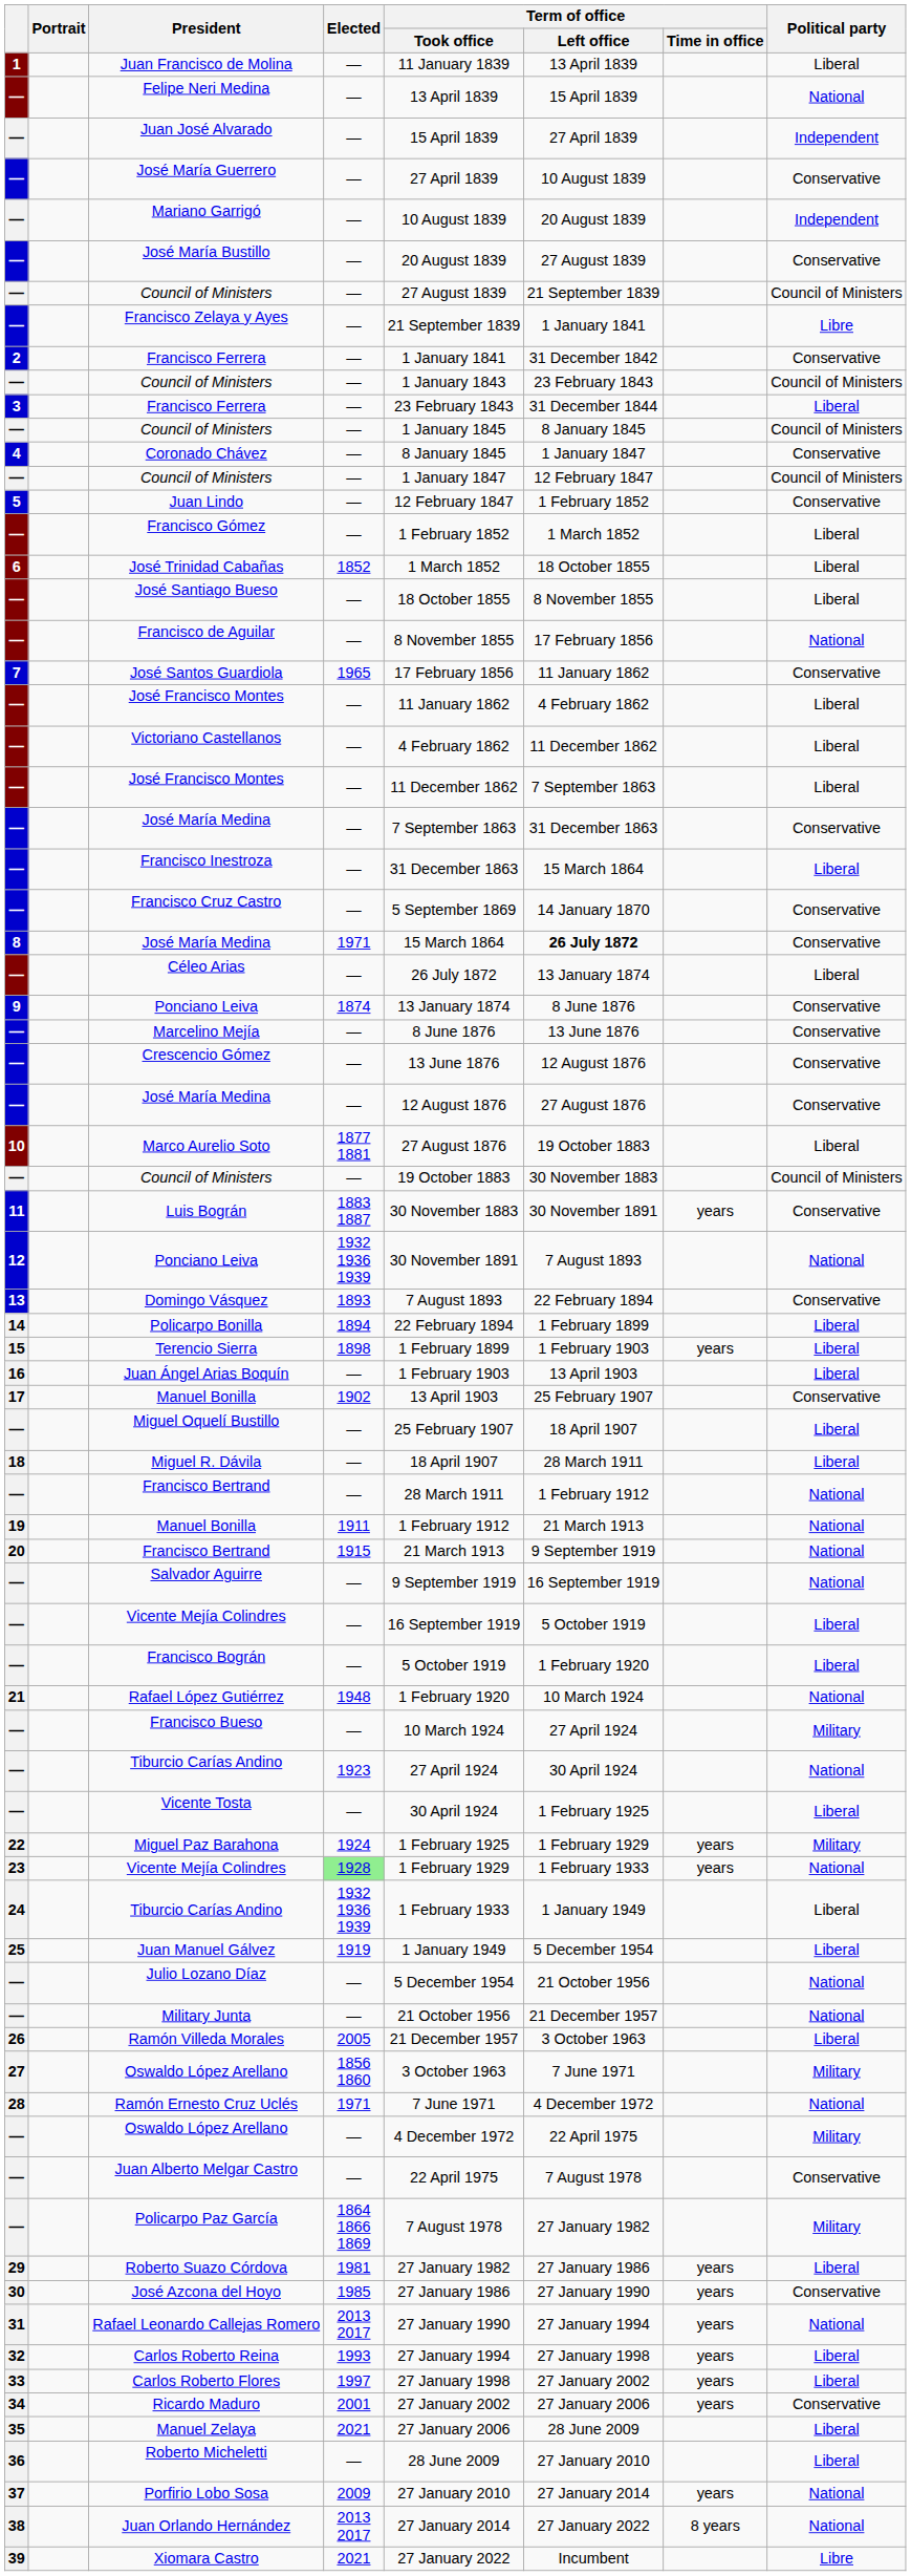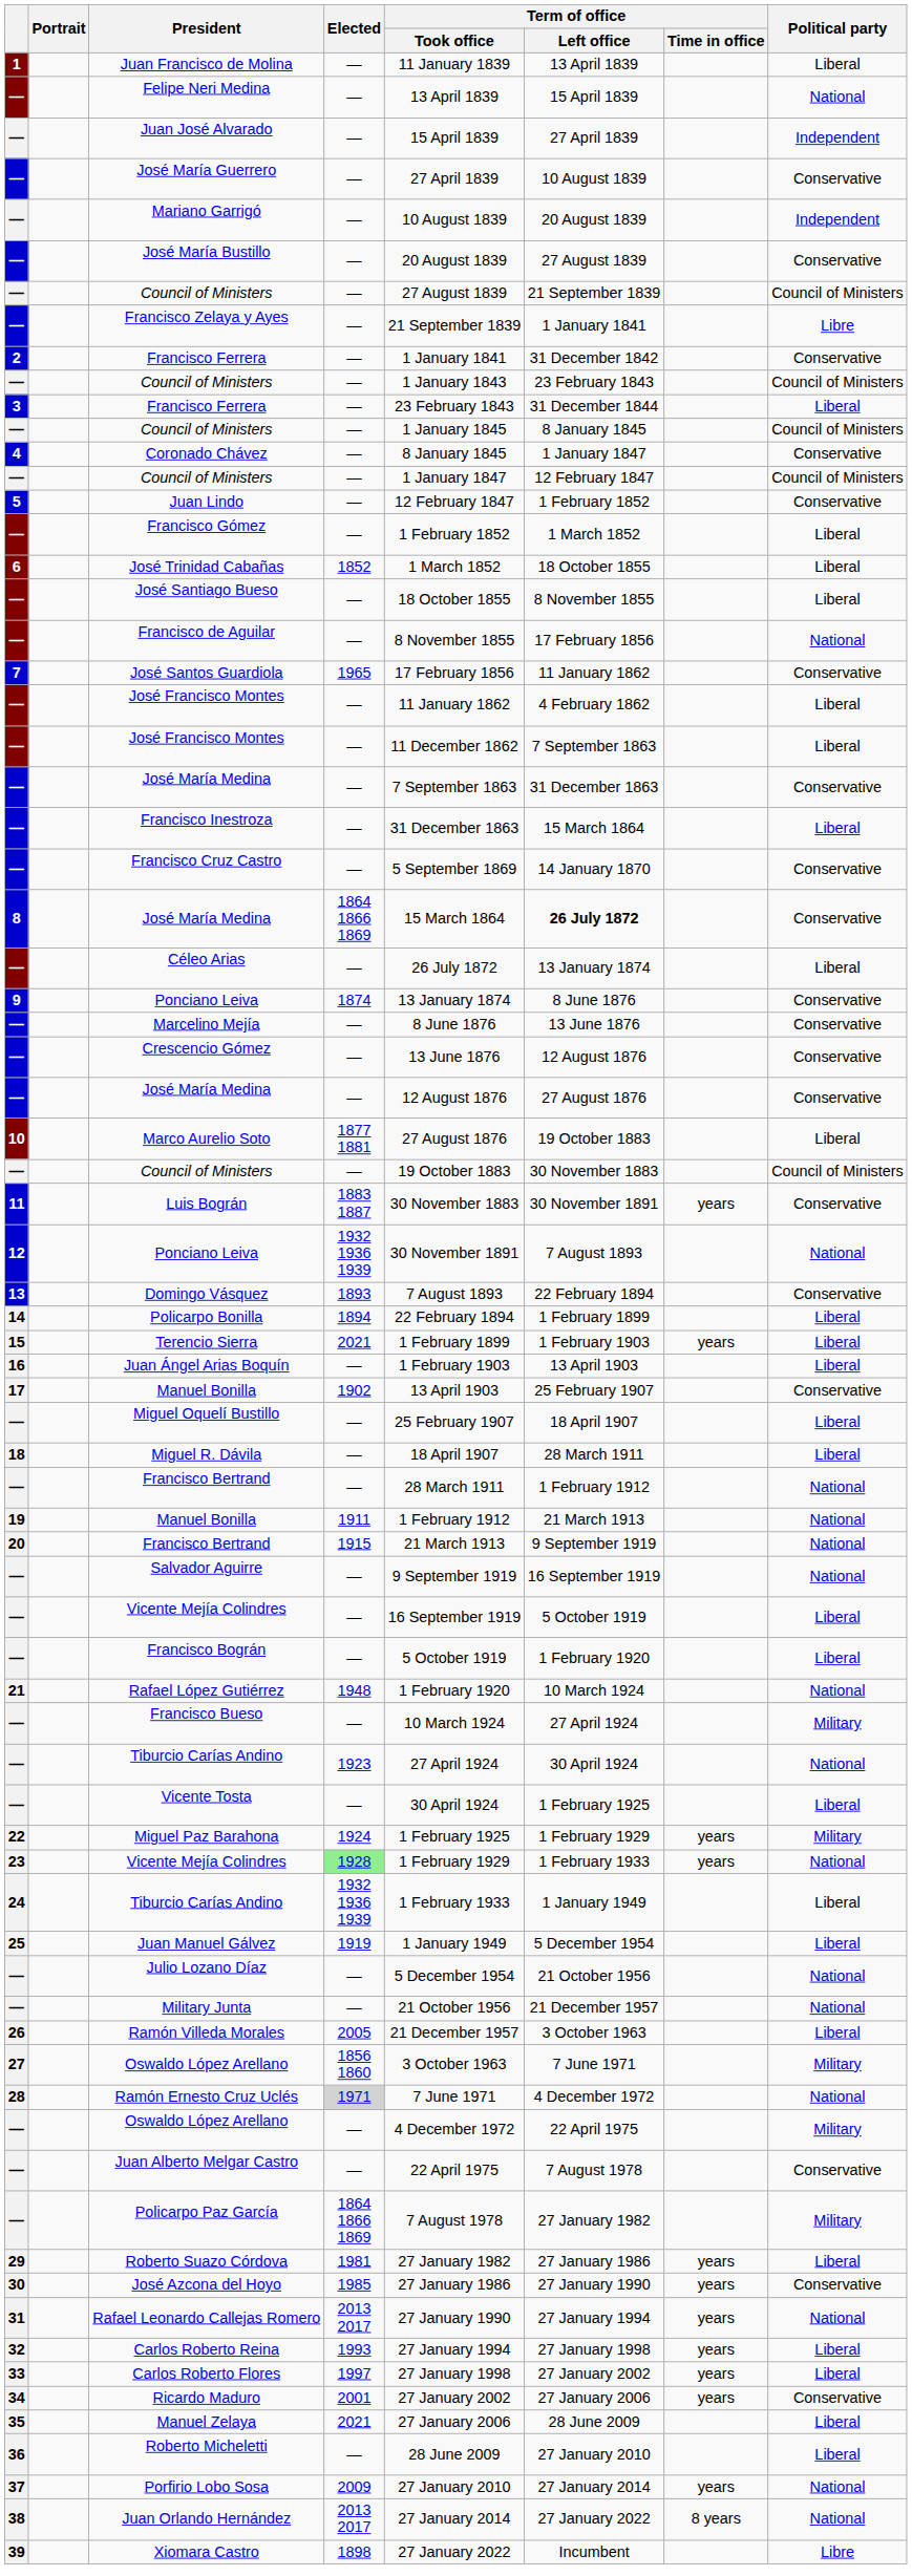- row: — | Victoriano Castellanos | — | 4 February 1862 | 11 December 1862 | Liberal
8 / José María Medina | Elected: 1971 -> 1864 1866 1869
Terencio Sierra | Elected: 1898 -> 2021
Ramón Ernesto Cruz Uclés | Elected: no background -> lightgrey background
Xiomara Castro | Elected: 2021 -> 1898
